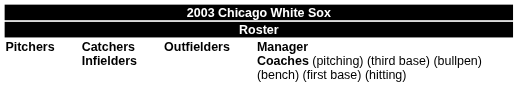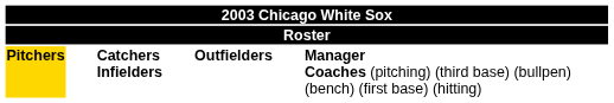Pitchers | column 1: no background -> gold background
